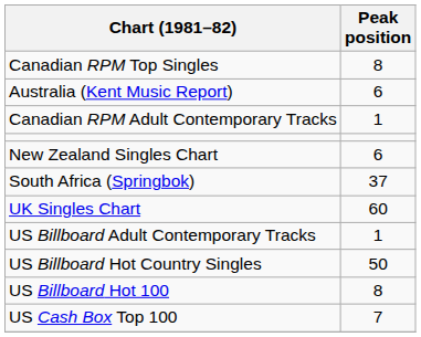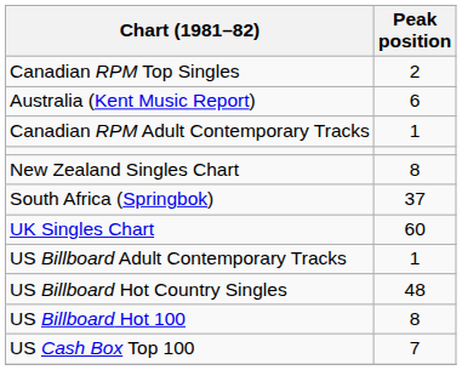row 2 | Peak position: 8 -> 2
row 6 | Peak position: 6 -> 8
row 10 | Peak position: 50 -> 48
